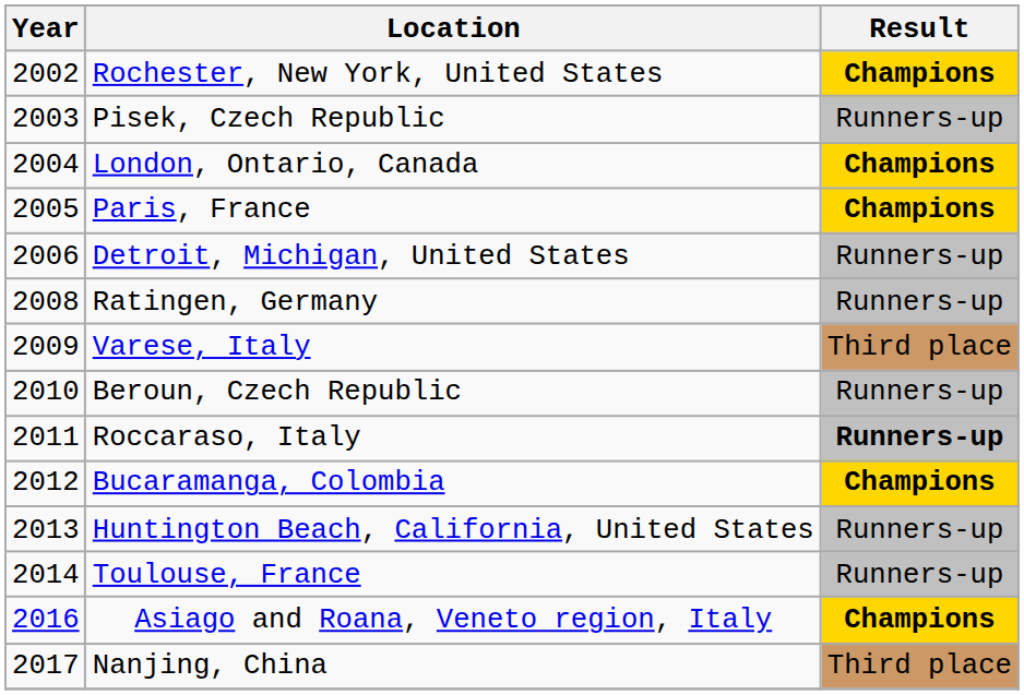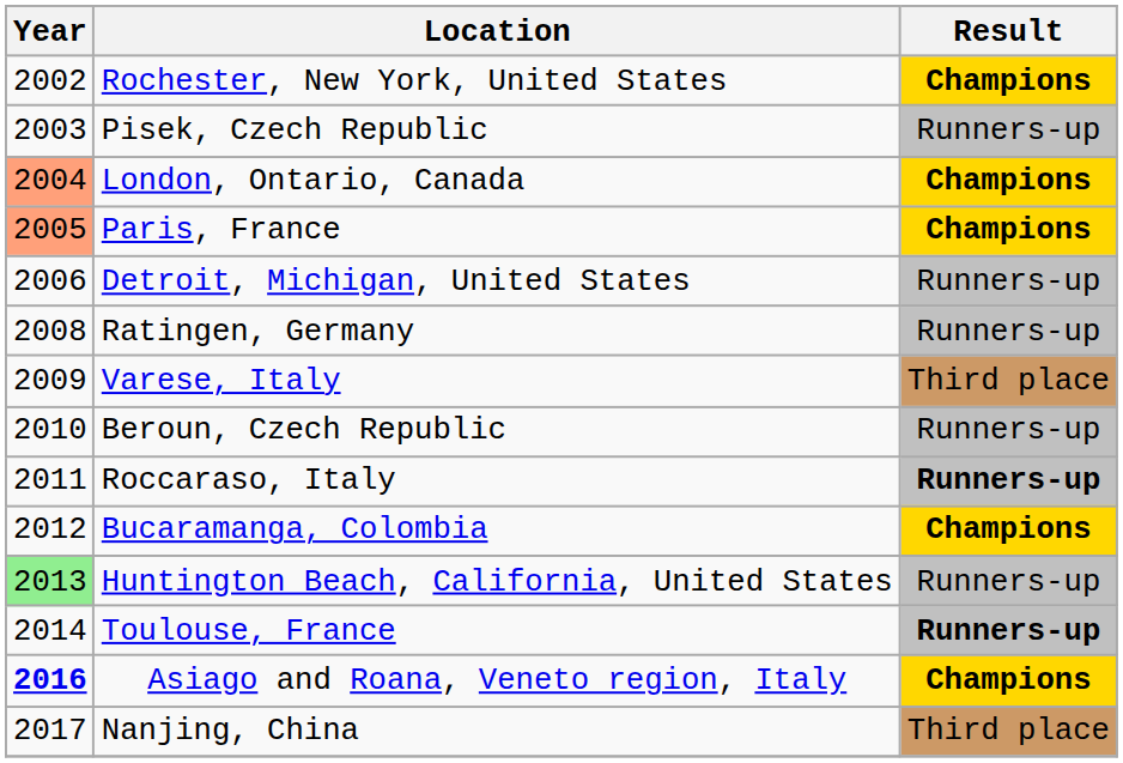London, Ontario, Canada | Year: no background -> lightsalmon background
Paris, France | Year: no background -> lightsalmon background
Huntington Beach, California, United States | Year: no background -> lightgreen background
Toulouse, France | Result: normal -> bold
Asiago and Roana, Veneto region, Italy | Year: normal -> bold
